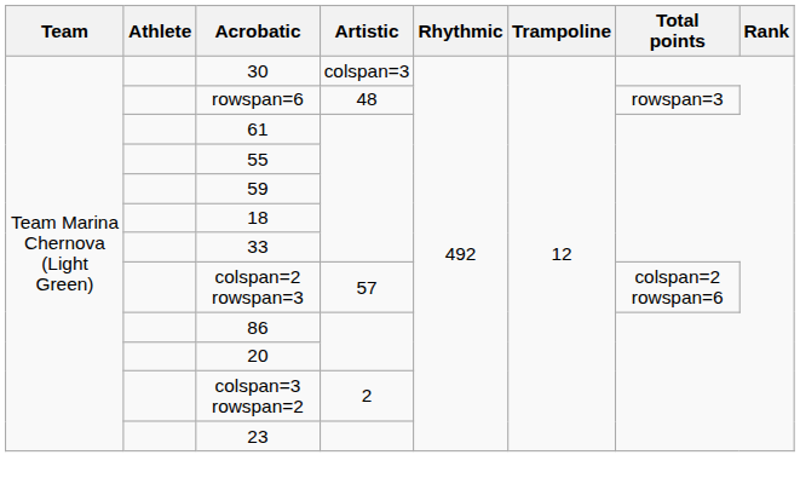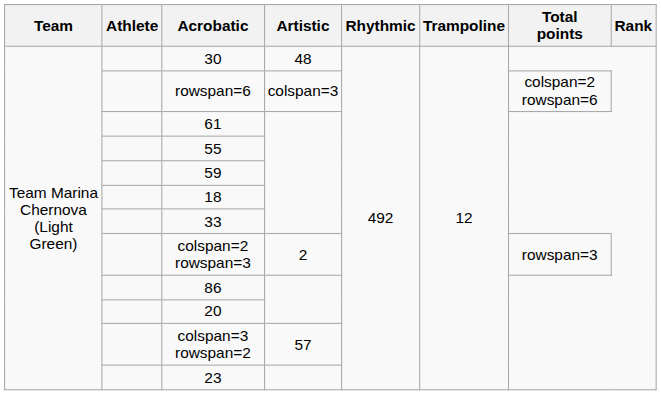30 | Artistic: colspan=3 -> 48
rowspan=6 | Artistic: 48 -> colspan=3
rowspan=6 | Total points: rowspan=3 -> colspan=2 rowspan=6
colspan=2 rowspan=3 | Artistic: 57 -> 2
colspan=2 rowspan=3 | Total points: colspan=2 rowspan=6 -> rowspan=3
colspan=3 rowspan=2 | Artistic: 2 -> 57
